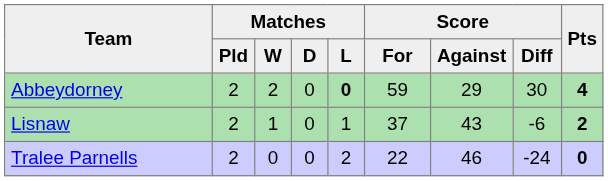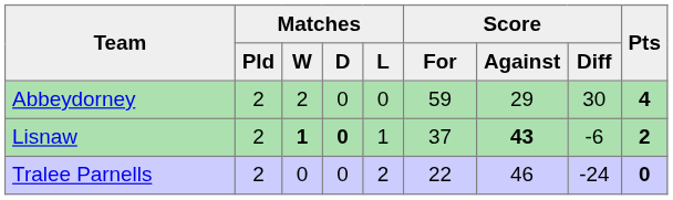Abbeydorney | Matches / L: bold -> normal
Lisnaw | Matches / W: normal -> bold
Lisnaw | Matches / D: normal -> bold
Lisnaw | Score / Against: normal -> bold
